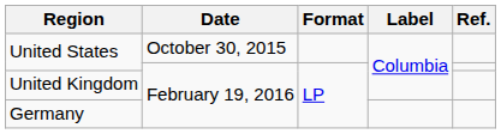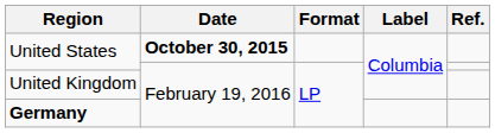United States / October 30, 2015 | Date: normal -> bold
Germany | Region: normal -> bold
